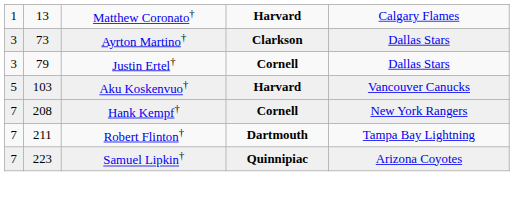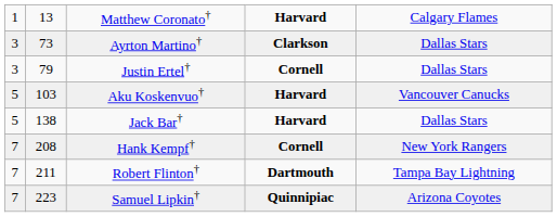+ row: 5 | 138 | Jack Bar† | Harvard | Dallas Stars
